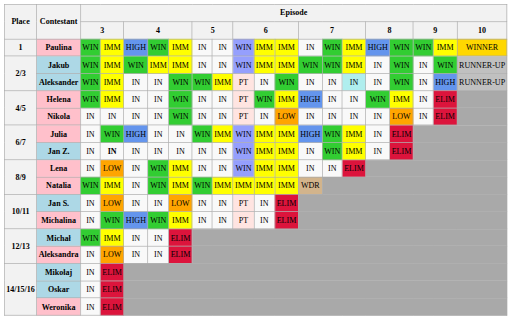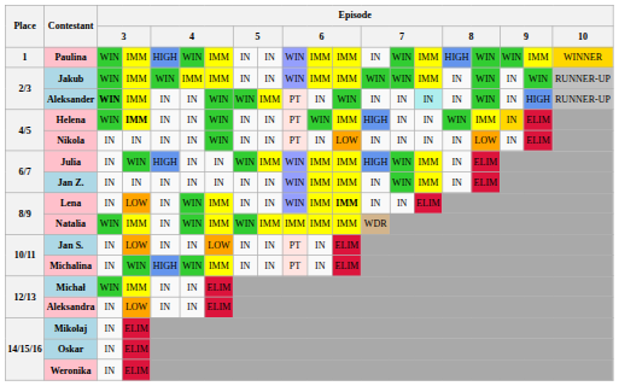Aleksander | column 3: normal -> bold
Helena | column 4: normal -> bold
Helena | column 18: no background -> gold background
Jan Z. | column 4: bold -> normal
Lena | column 12: normal -> bold
